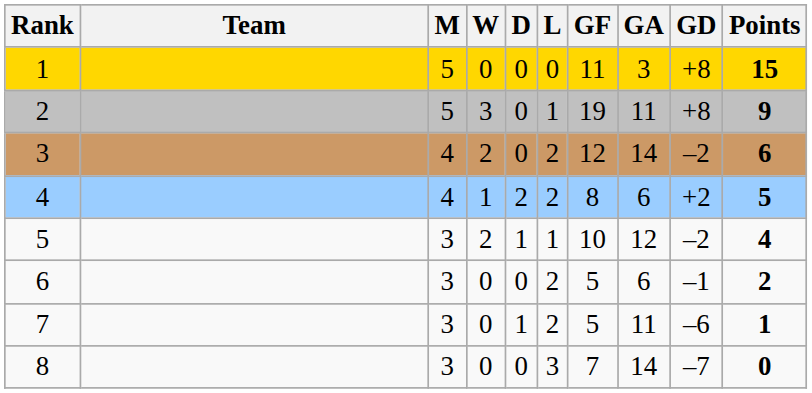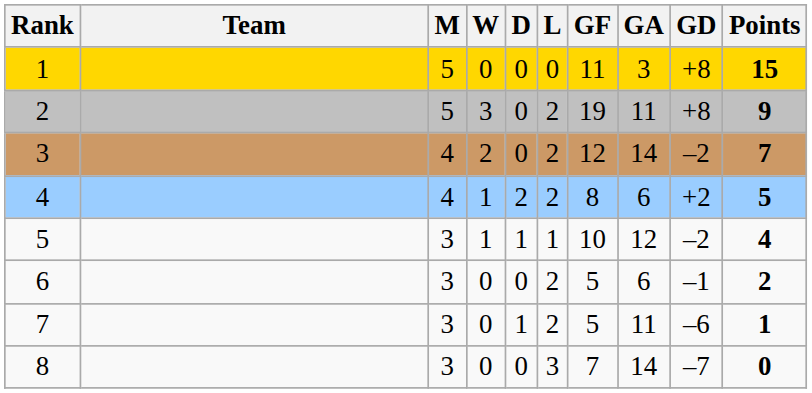row 3 | L: 1 -> 2
row 4 | Points: 6 -> 7
row 6 | W: 2 -> 1
